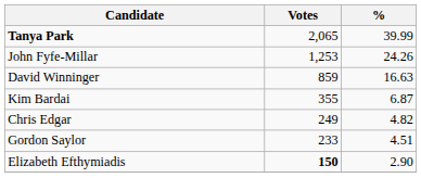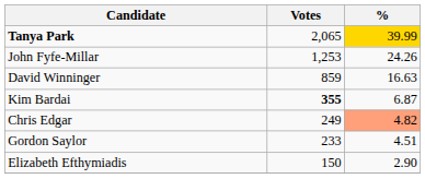Tanya Park | %: no background -> gold background
Kim Bardai | Votes: normal -> bold
Chris Edgar | %: no background -> lightsalmon background
Elizabeth Efthymiadis | Votes: bold -> normal
